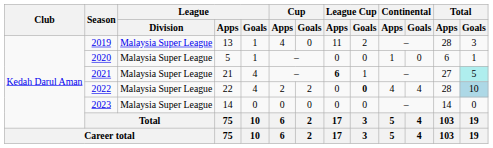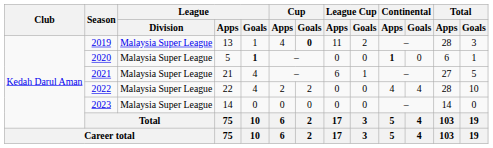2019 | Cup / Goals: normal -> bold
2020 | League / Goals: normal -> bold
2020 | Continental / Apps: normal -> bold
2021 | League Cup / Apps: bold -> normal
2021 | Total / Goals: paleturquoise background -> no background
2022 | League Cup / Goals: bold -> normal
2022 | Total / Goals: lightblue background -> no background
